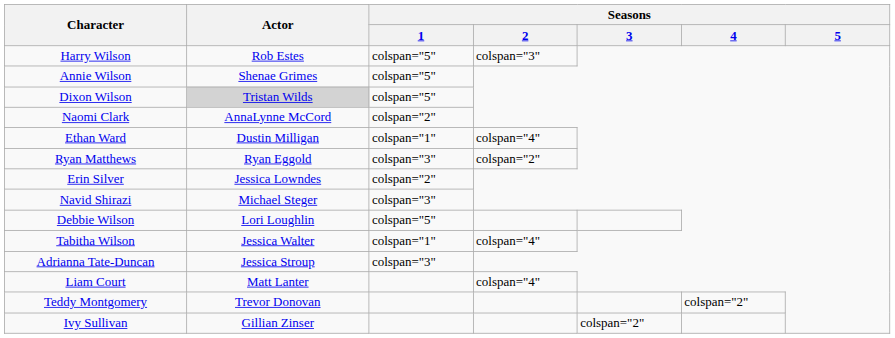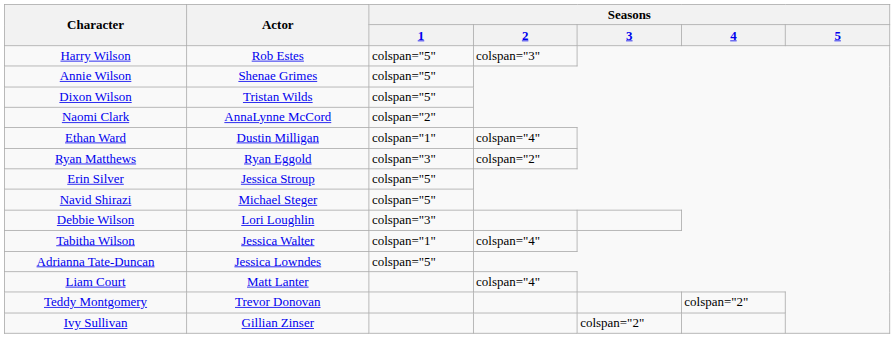Dixon Wilson | Actor: lightgrey background -> no background
Erin Silver | Actor: Jessica Lowndes -> Jessica Stroup
Erin Silver | Seasons / 1: colspan="2" -> colspan="5"
Navid Shirazi | Seasons / 1: colspan="3" -> colspan="5"
Debbie Wilson | Seasons / 1: colspan="5" -> colspan="3"
Adrianna Tate-Duncan | Actor: Jessica Stroup -> Jessica Lowndes
Adrianna Tate-Duncan | Seasons / 1: colspan="3" -> colspan="5"
